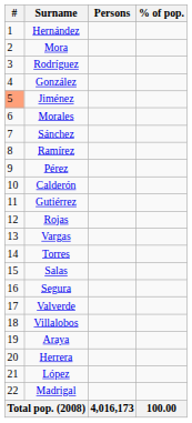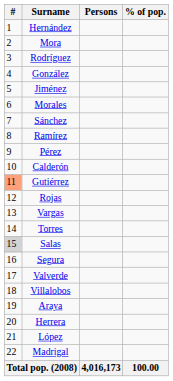Jiménez | #: lightsalmon background -> no background
Gutiérrez | #: no background -> lightsalmon background
Salas | #: no background -> lightgrey background
